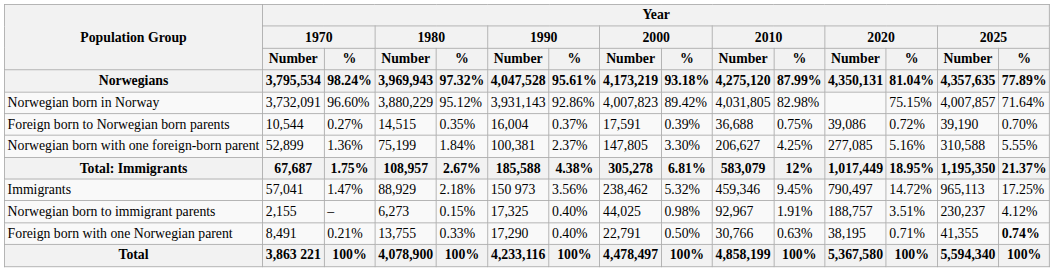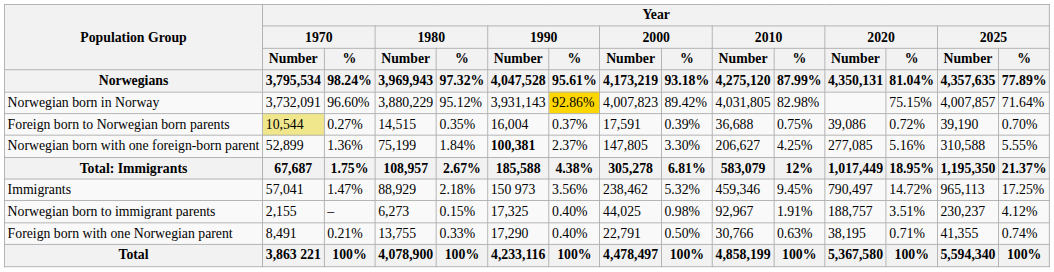Norwegian born in Norway | Year / 1990 / % / 95.61%: no background -> gold background
Foreign born to Norwegian born parents | Year / 1970 / Number / 3,795,534: no background -> khaki background
Norwegian born with one foreign-born parent | Year / 1990 / Number / 4,047,528: normal -> bold
Foreign born with one Norwegian parent | Year / 2025 / % / 77.89%: bold -> normal
